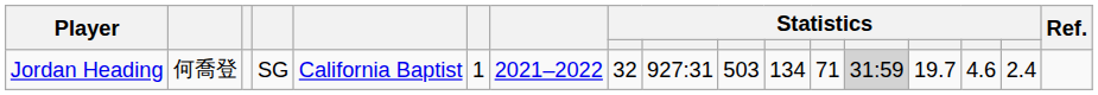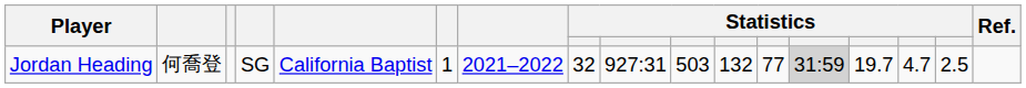Jordan Heading | column 11: 134 -> 132
Jordan Heading | column 12: 71 -> 77
Jordan Heading | column 15: 4.6 -> 4.7
Jordan Heading | column 16: 2.4 -> 2.5
